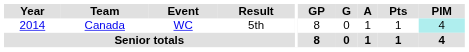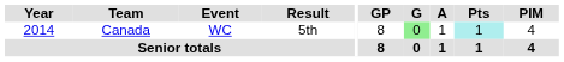Canada | G: no background -> lightgreen background
Canada | Pts: no background -> paleturquoise background
Canada | PIM: paleturquoise background -> no background
